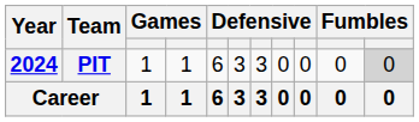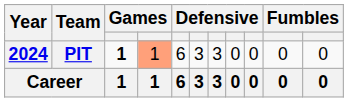PIT | column 3: normal -> bold
PIT | column 4: no background -> lightsalmon background
PIT | column 11: lightgrey background -> no background
